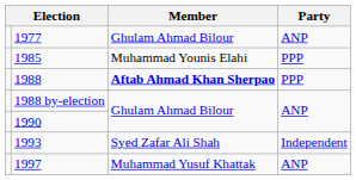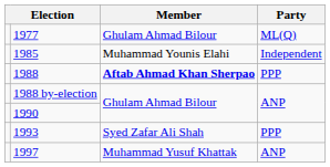1977 | Party: ANP -> ML(Q)
1985 | Party: PPP -> Independent
1993 | Party: Independent -> PPP
